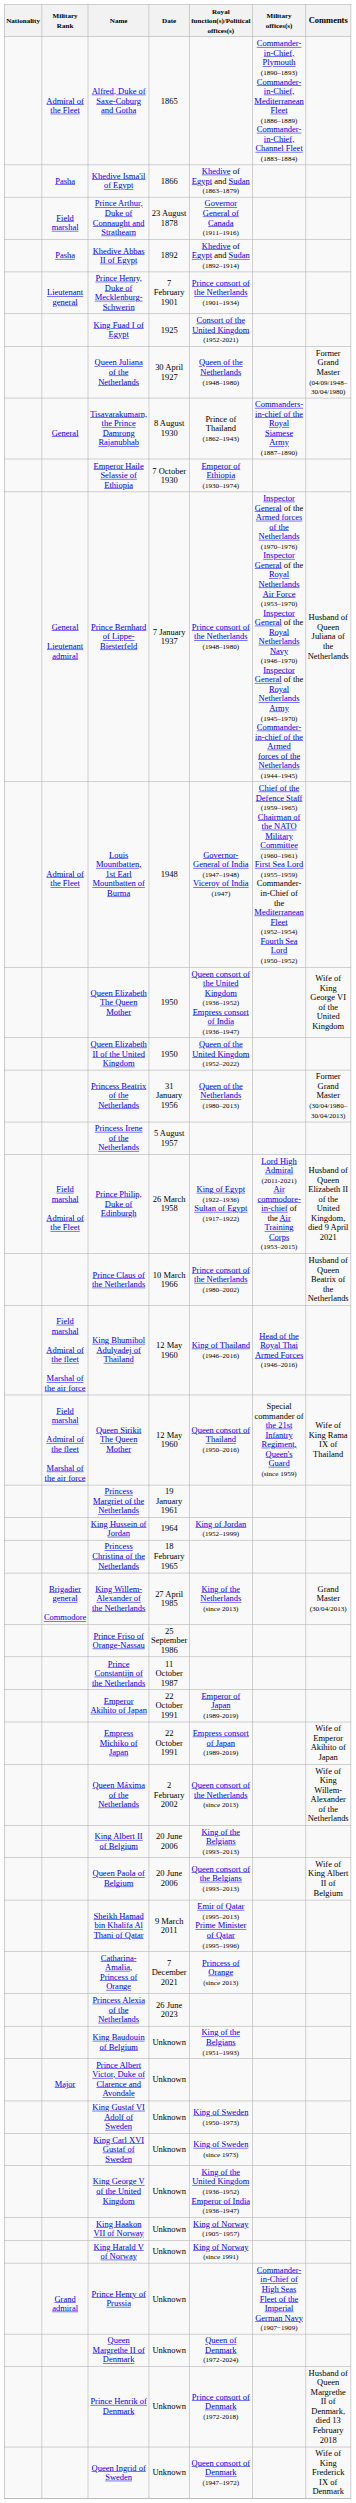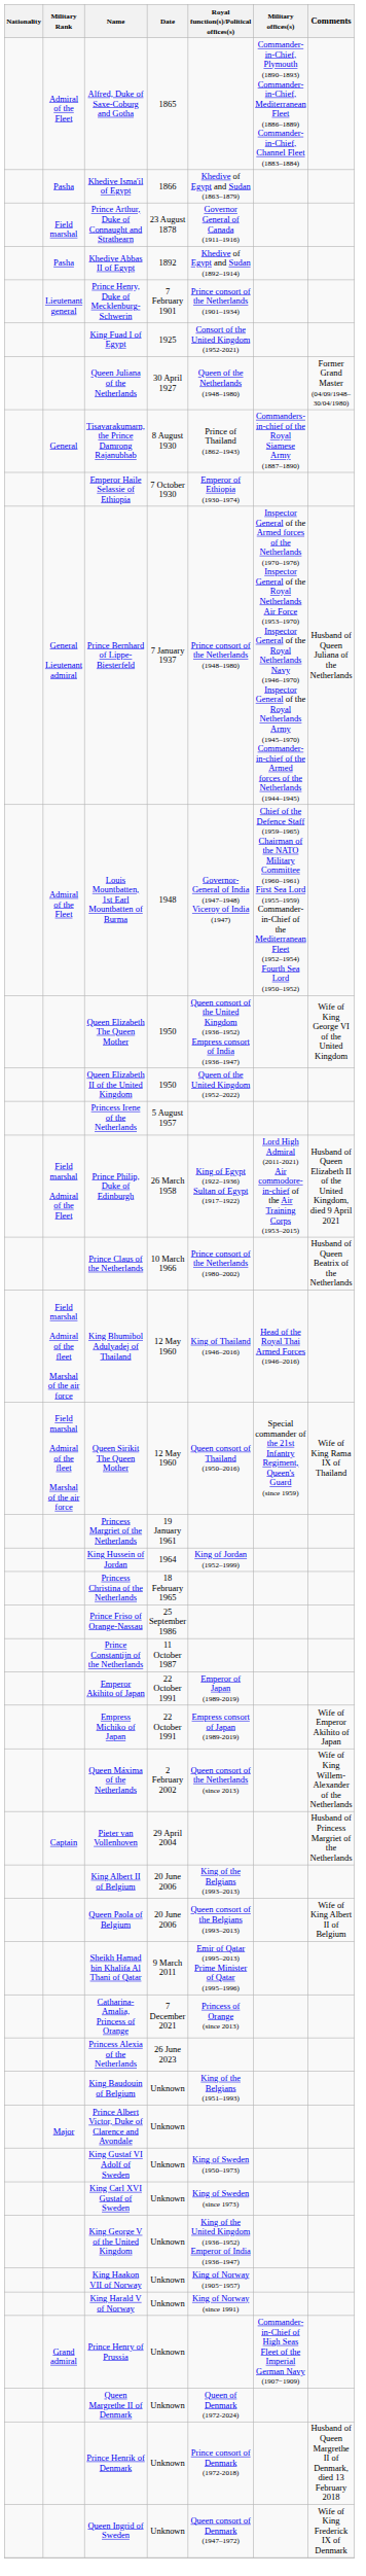- row: Princess Beatrix of the Netherlands | 31 January 1956 | Queen of the Netherlands (1980–2013) | Former Grand Master (30/04/1980–30/04/2013)
- row: Brigadier general Commodore | King Willem-Alexander of the Netherlands | 27 April 1985 | King of the Netherlands (since 2013) | Grand Master (30/04/2013)
+ row: Captain | Pieter van Vollenhoven | 29 April 2004 | Husband of Princess Margriet of the Netherlands
